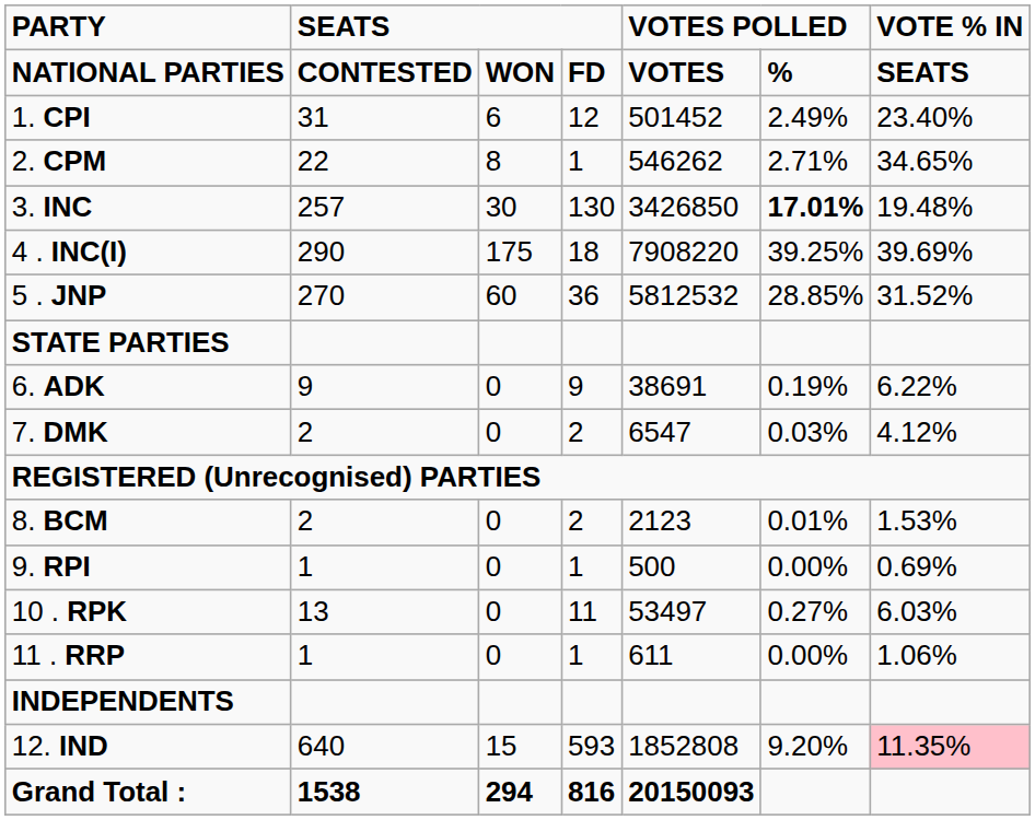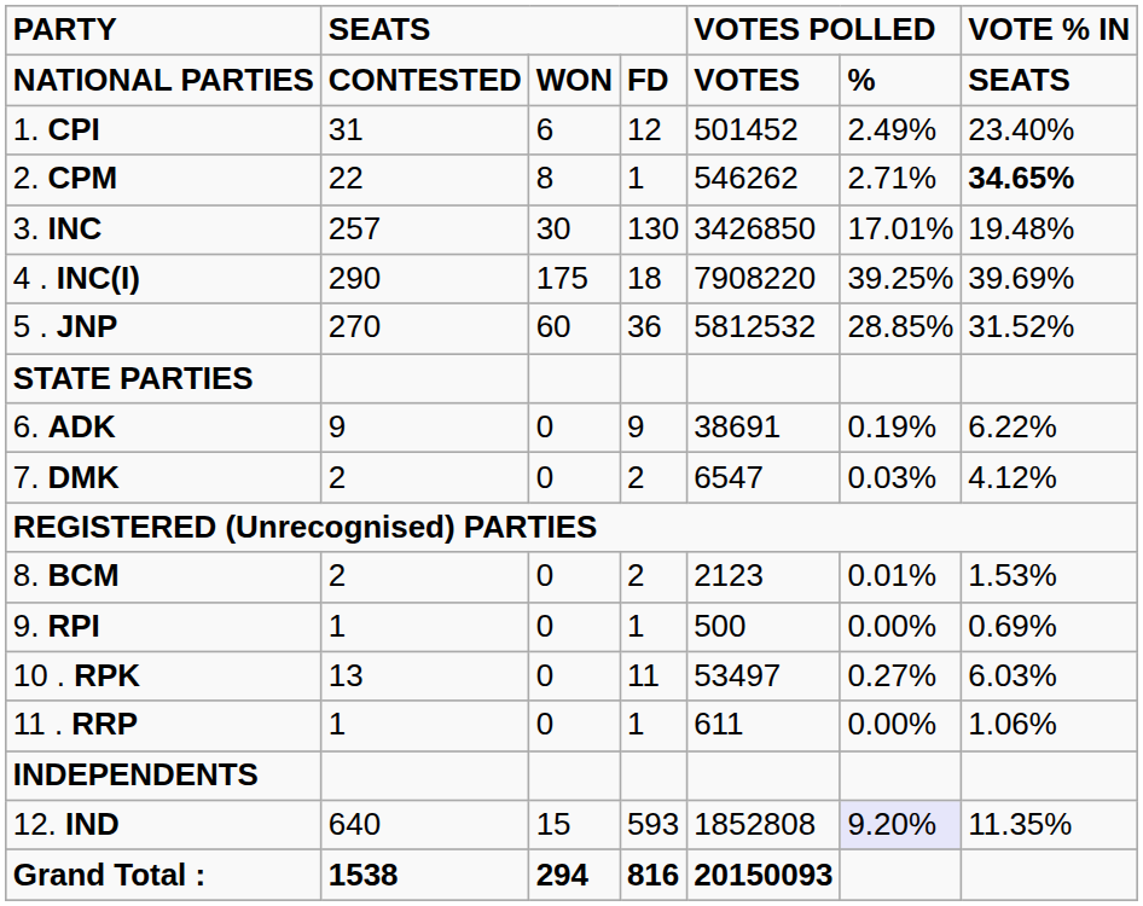2. CPM | VOTE % IN: normal -> bold
3. INC | column 6: bold -> normal
12. IND | column 6: no background -> lavender background
12. IND | VOTE % IN: pink background -> no background
